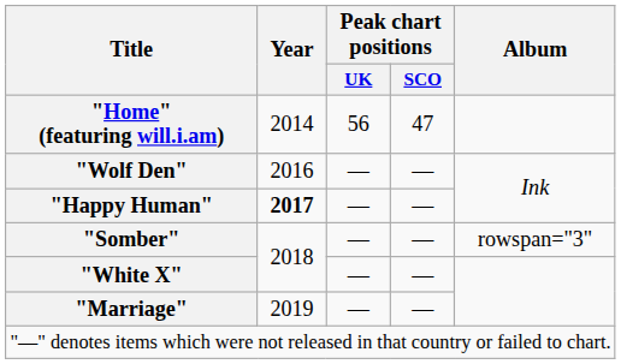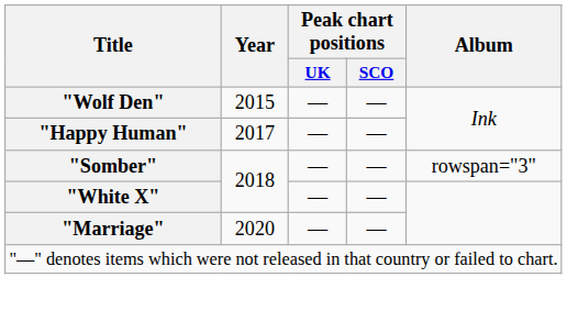- row: "Home" (featuring will.i.am) | 2014 | 56 | 47
"Wolf Den" | Year: 2016 -> 2015
"Happy Human" | Year: bold -> normal
"Marriage" | Year: 2019 -> 2020
